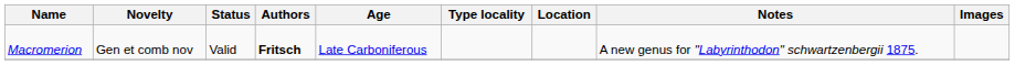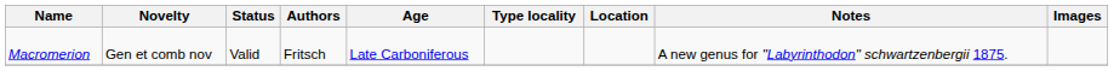Macromerion | Authors: bold -> normal
